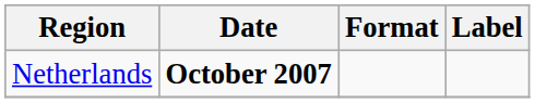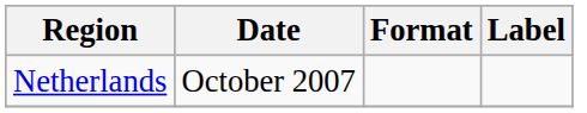Netherlands | Date: bold -> normal
